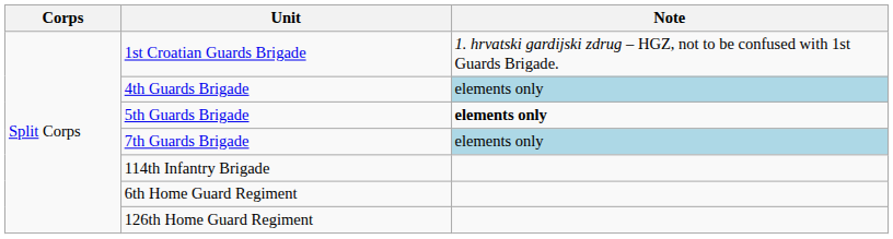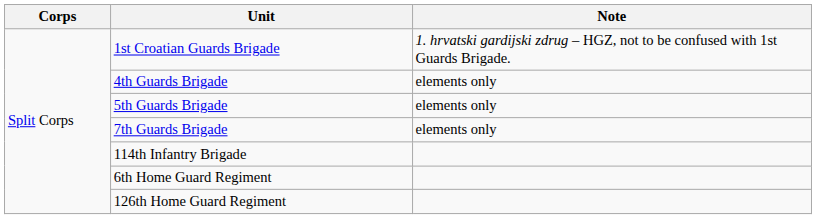4th Guards Brigade | Note: lightblue background -> no background
5th Guards Brigade | Note: bold -> normal
7th Guards Brigade | Note: lightblue background -> no background
